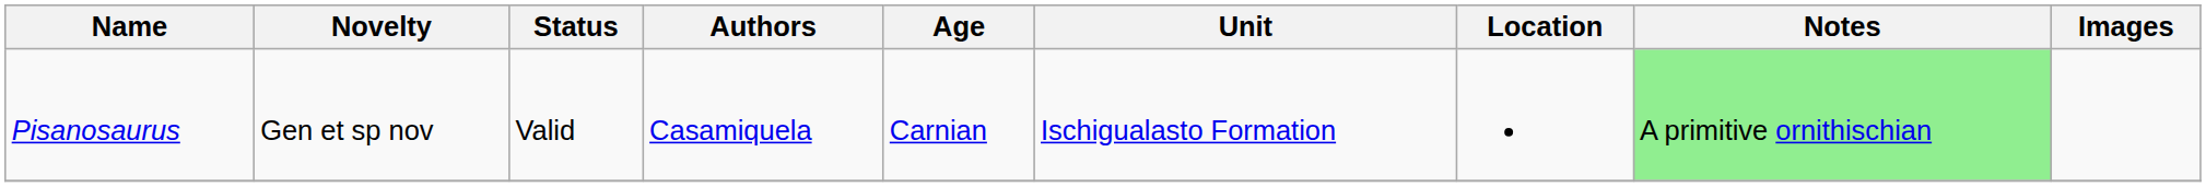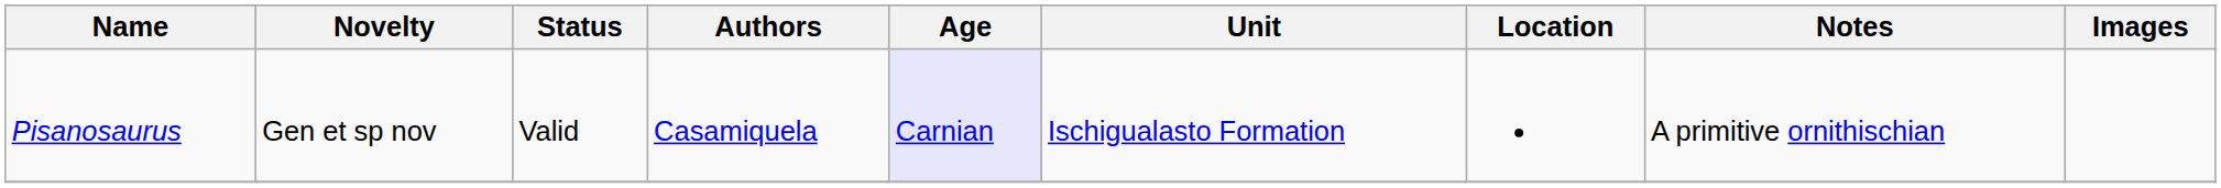Pisanosaurus | Age: no background -> lavender background
Pisanosaurus | Notes: lightgreen background -> no background
